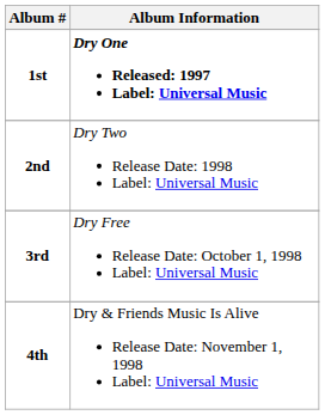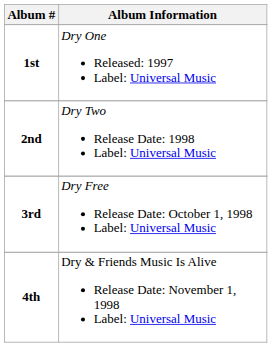1st | Album Information: bold -> normal
